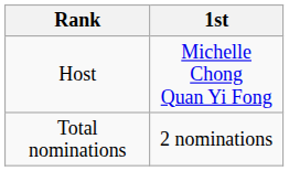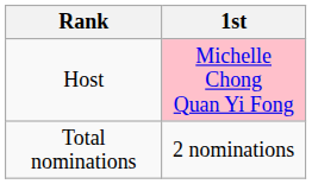Host | 1st: no background -> pink background
